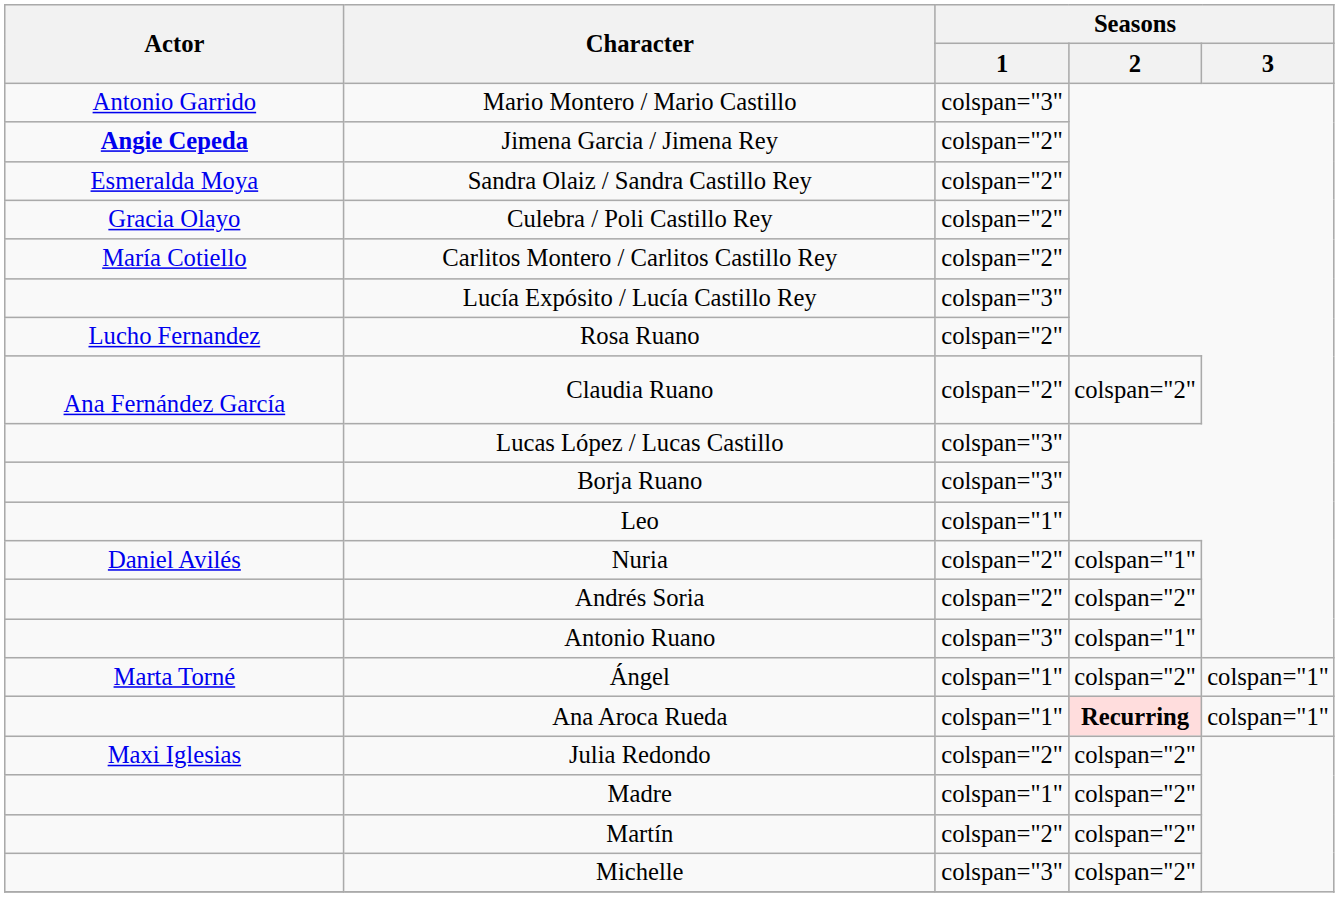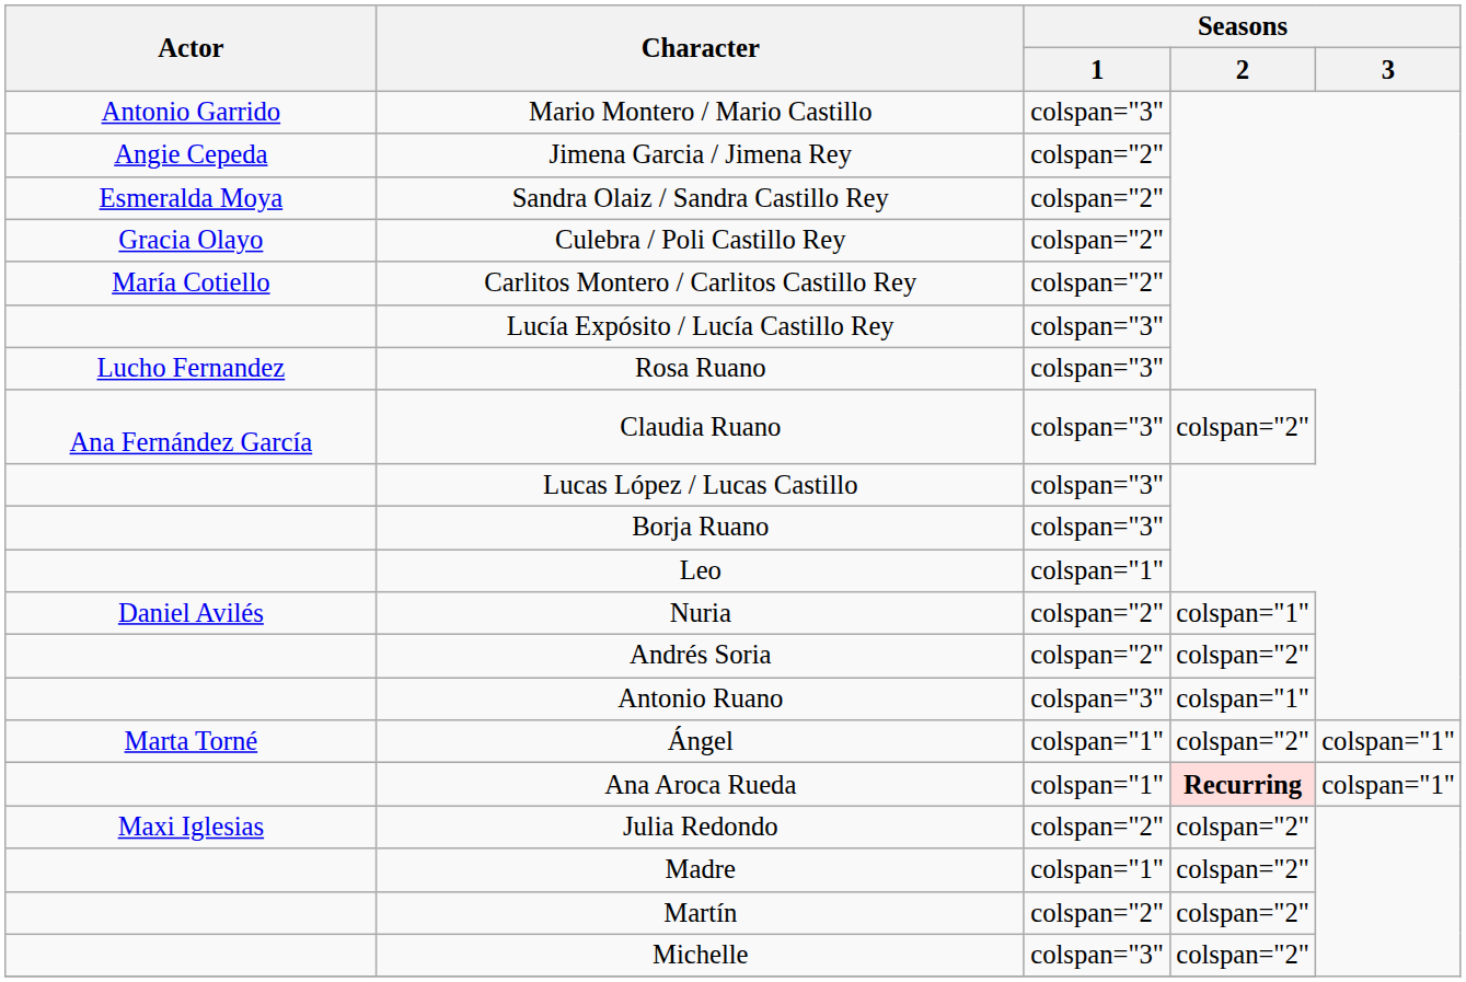Jimena Garcia / Jimena Rey | Actor: bold -> normal
Rosa Ruano | Seasons / 1: colspan="2" -> colspan="3"
Claudia Ruano | Seasons / 1: colspan="2" -> colspan="3"
